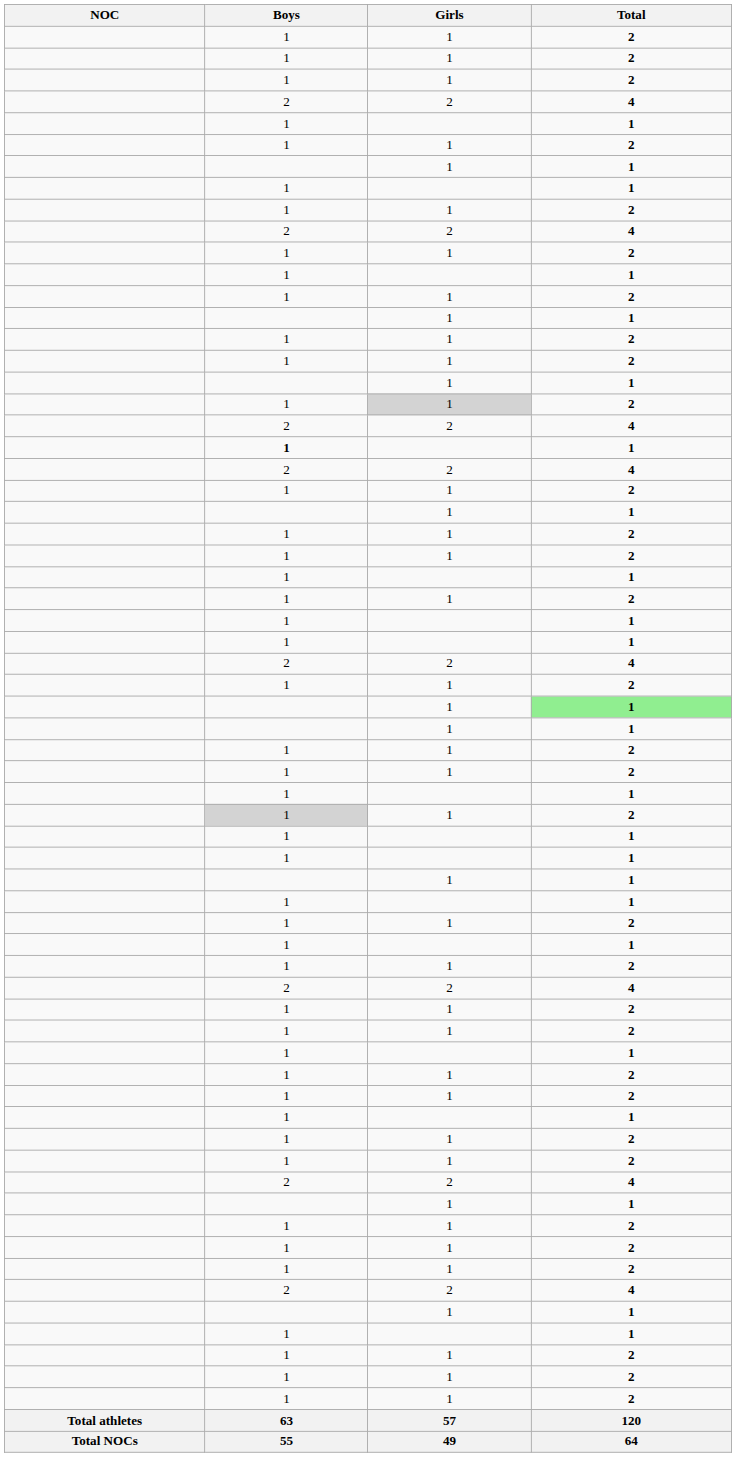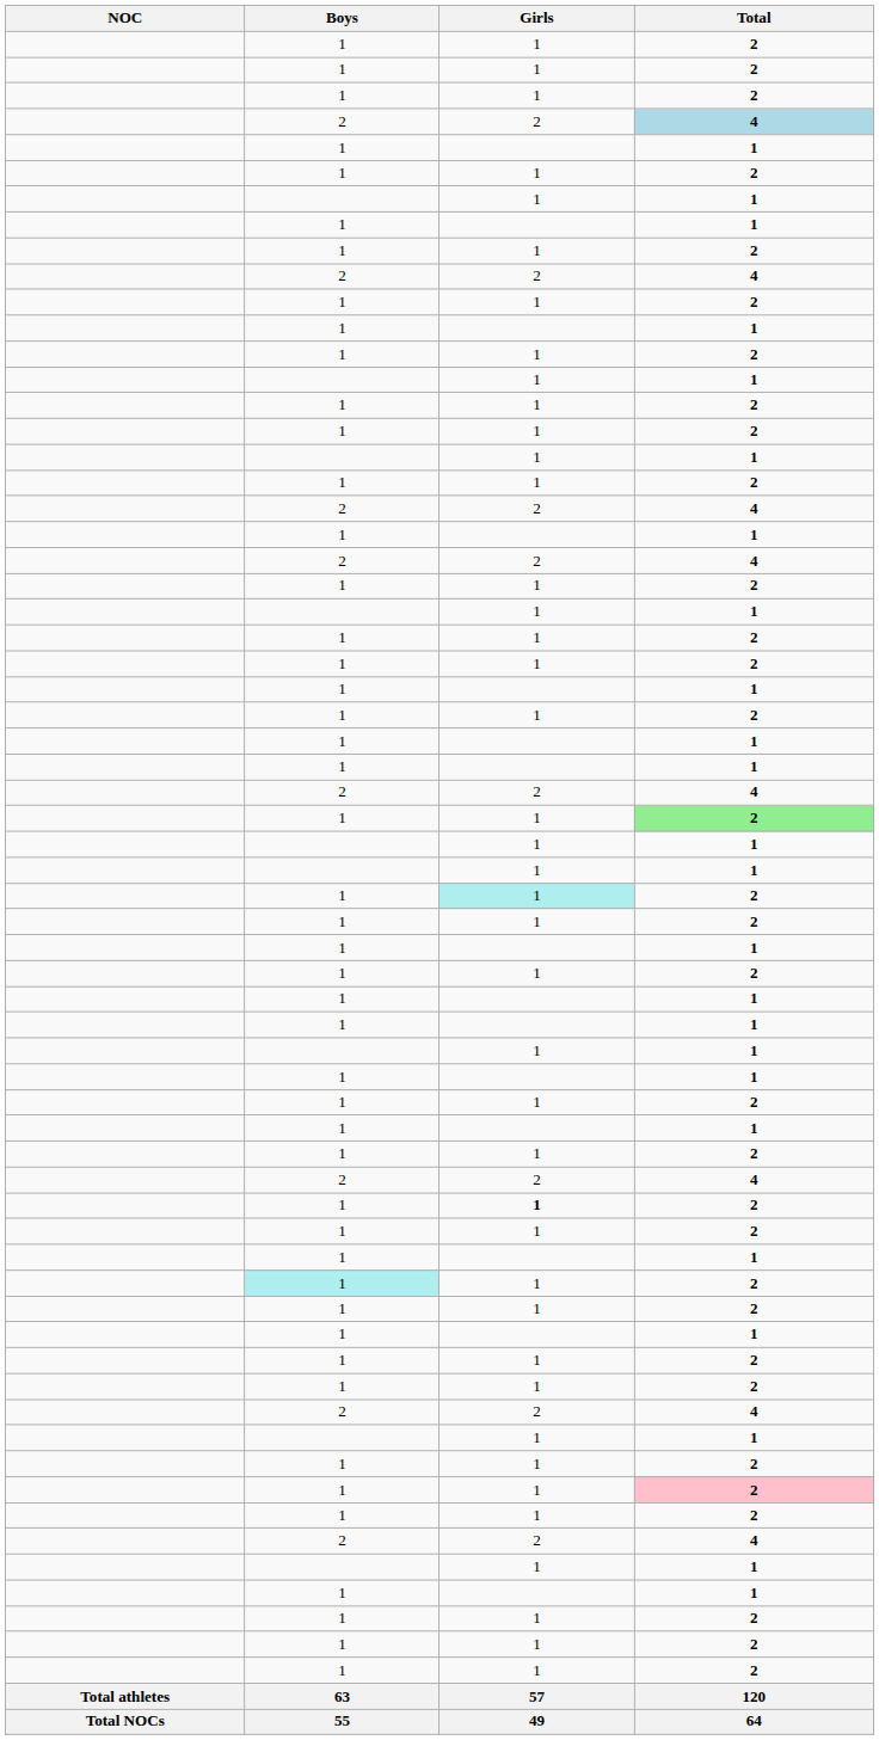row 5 | Total: no background -> lightblue background
row 19 | Girls: lightgrey background -> no background
row 21 | Boys: bold -> normal
row 32 | Total: no background -> lightgreen background
row 33 | Total: lightgreen background -> no background
row 35 | Girls: no background -> paleturquoise background
row 38 | Boys: lightgrey background -> no background
row 47 | Girls: normal -> bold
row 50 | Boys: no background -> paleturquoise background
row 58 | Total: no background -> pink background
